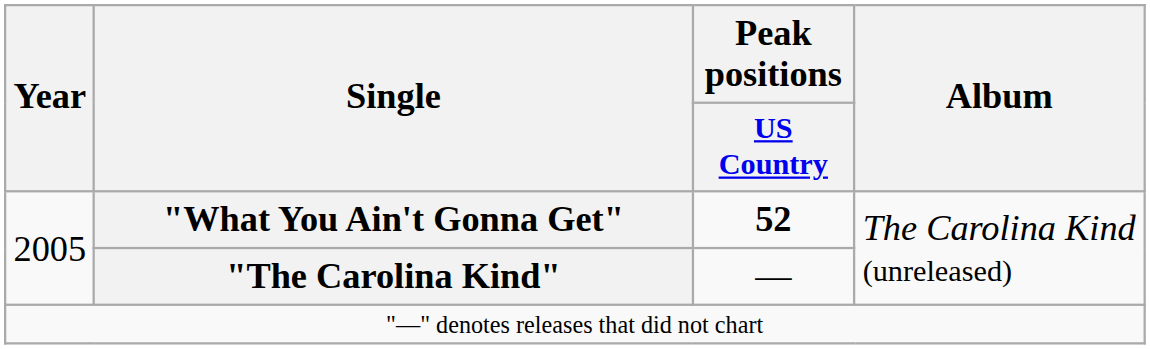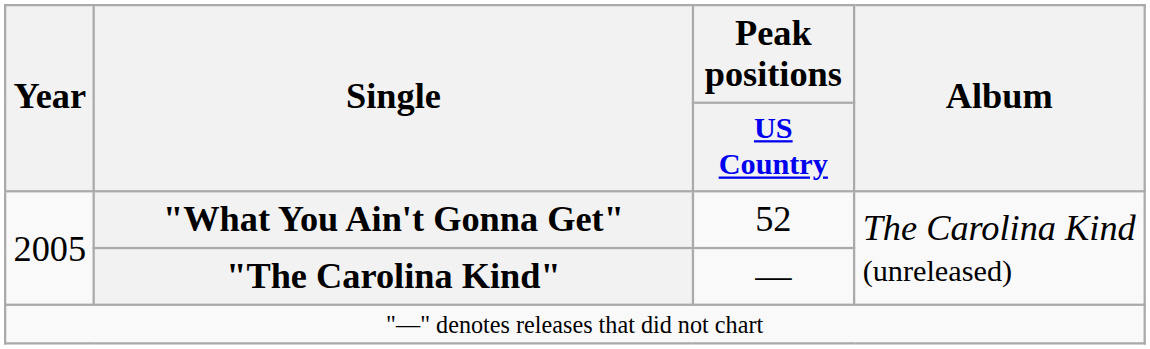"What You Ain't Gonna Get" | Peak positions / US Country: bold -> normal
